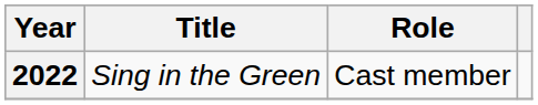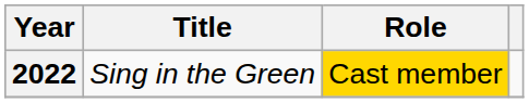2022 | Role: no background -> gold background
